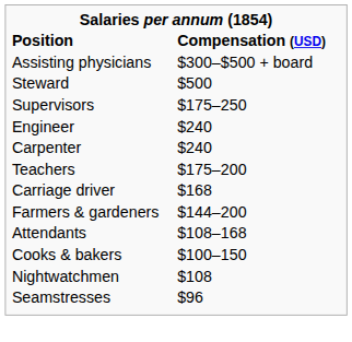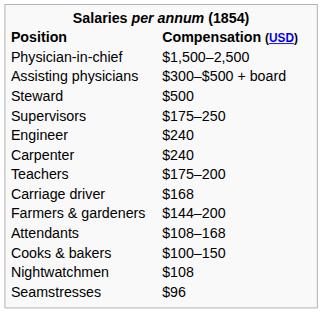+ row: Physician-in-chief | $1,500–2,500
